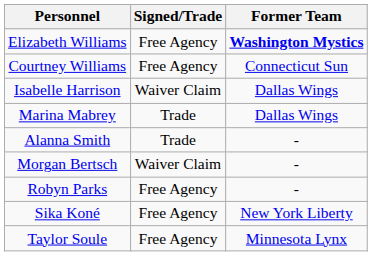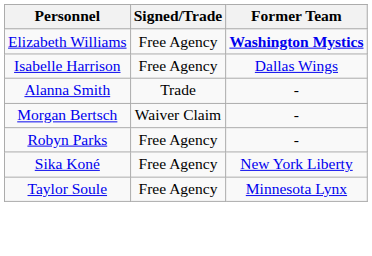- row: Courtney Williams | Free Agency | Connecticut Sun
Isabelle Harrison | Signed/Trade: Waiver Claim -> Free Agency
- row: Marina Mabrey | Trade | Dallas Wings
